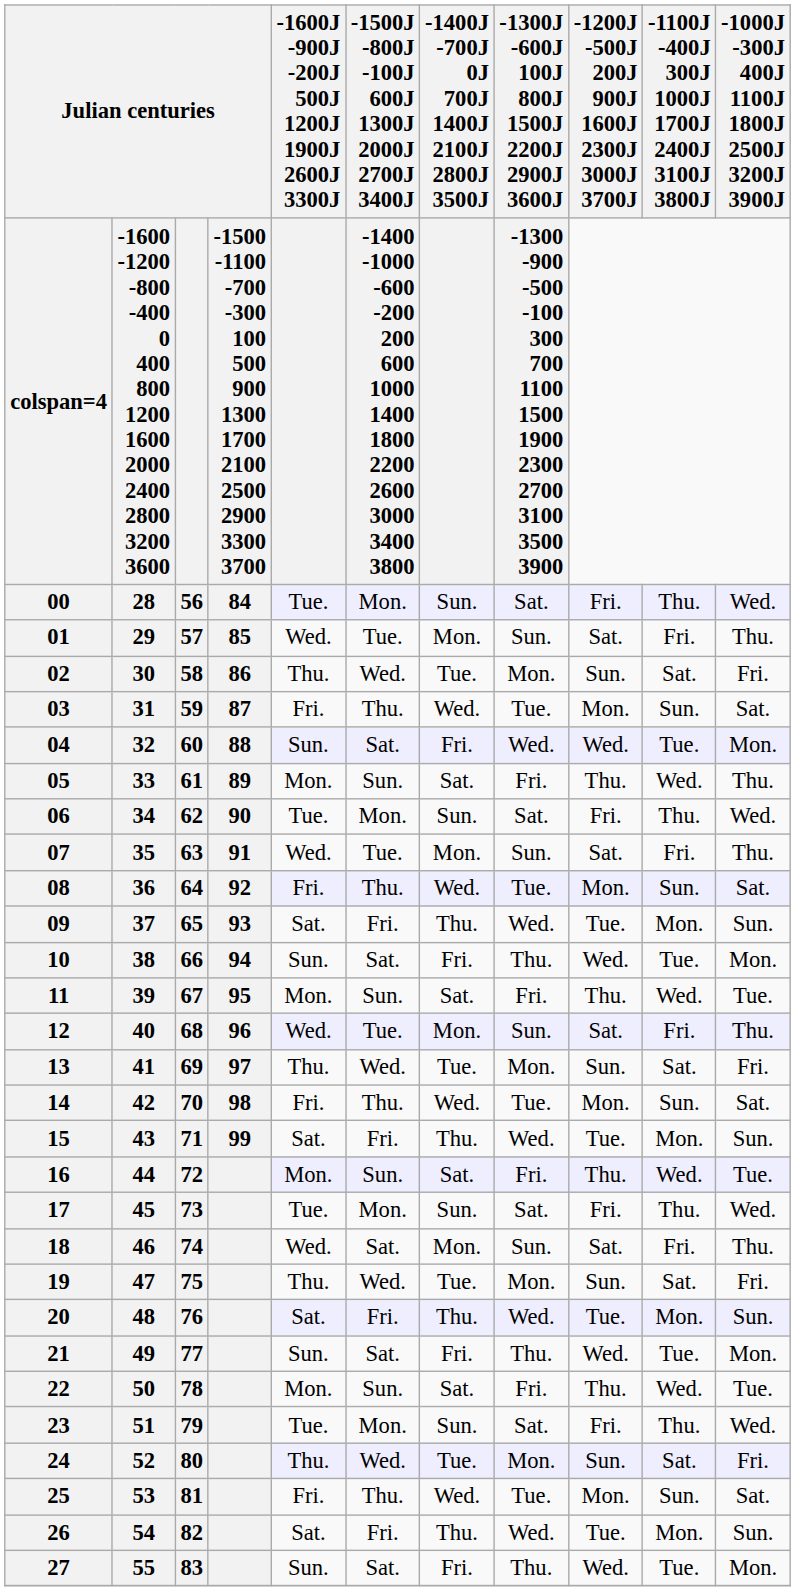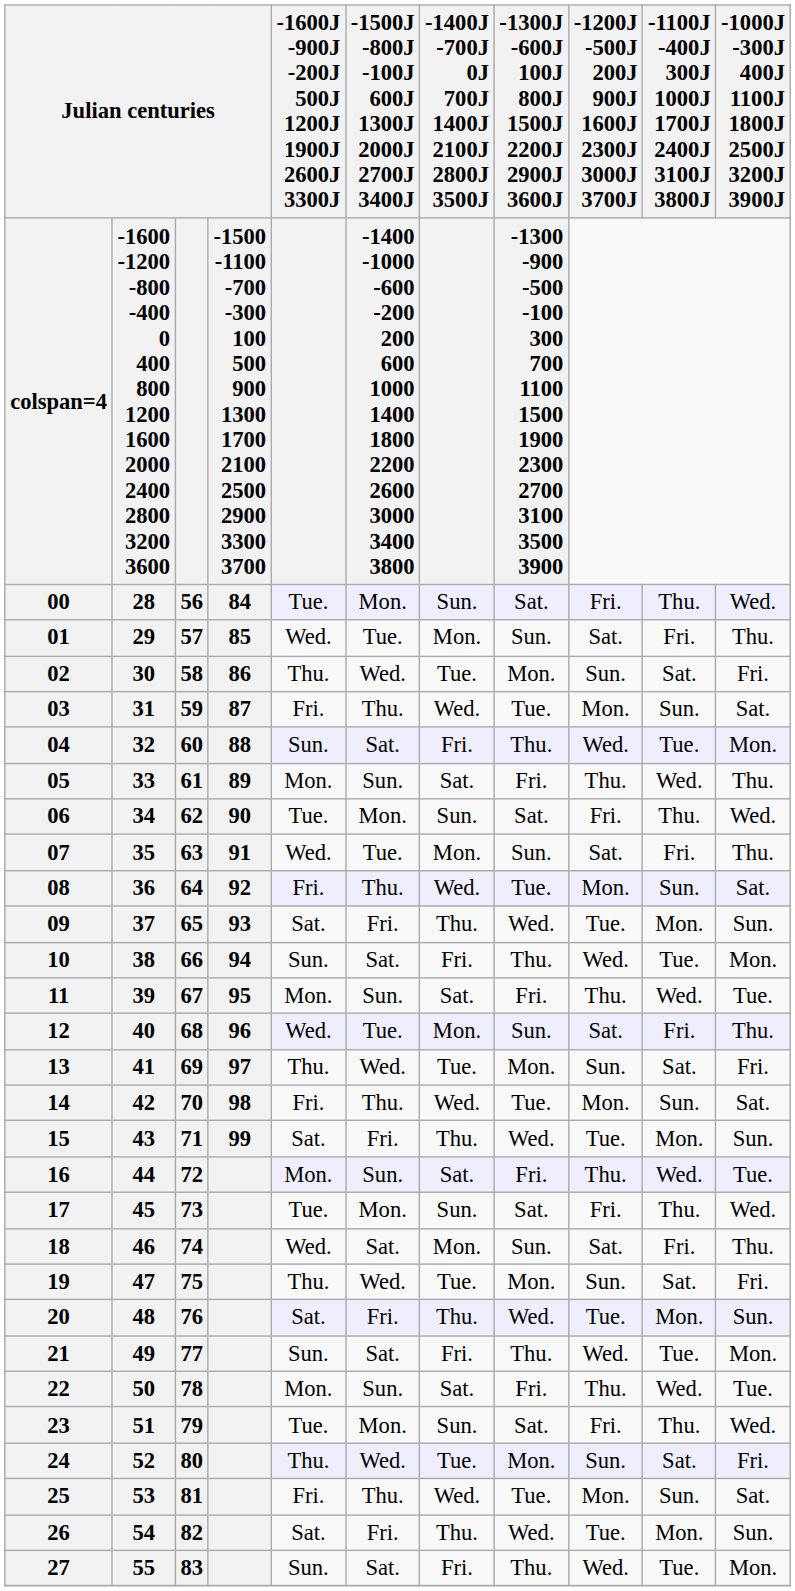04 | column 8: Wed. -> Thu.
